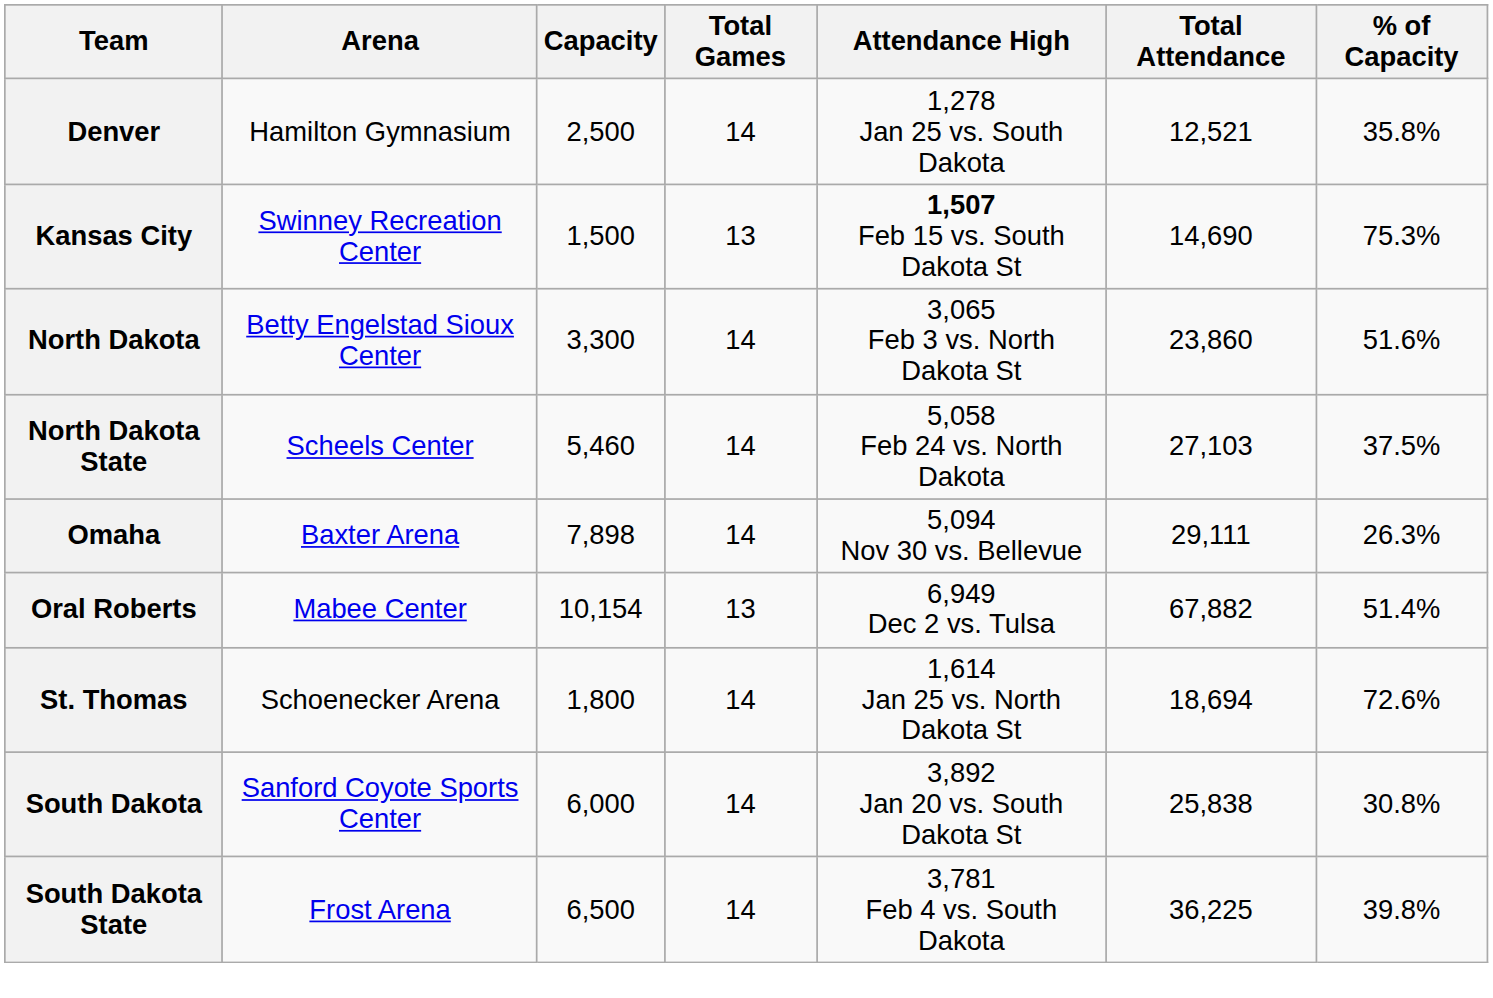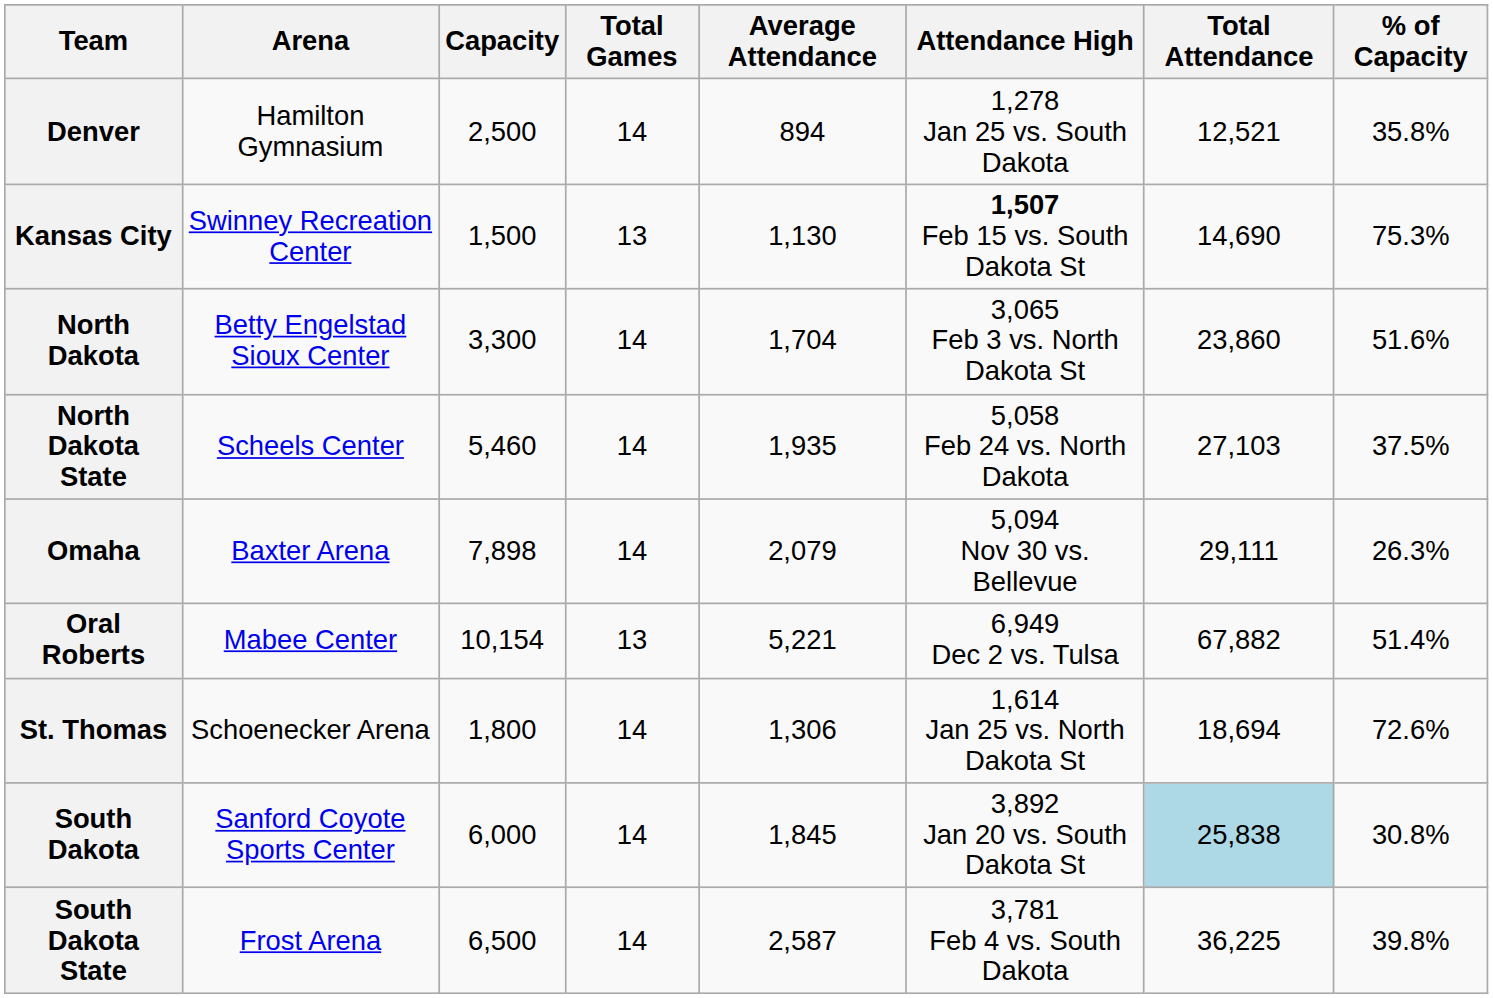+ column: Average Attendance | 894 | 1,130 | 1,704 | 1,935 | 2,079 | 5,221 | 1,306 | 1,845 | 2,587
South Dakota | Total Attendance: no background -> lightblue background
